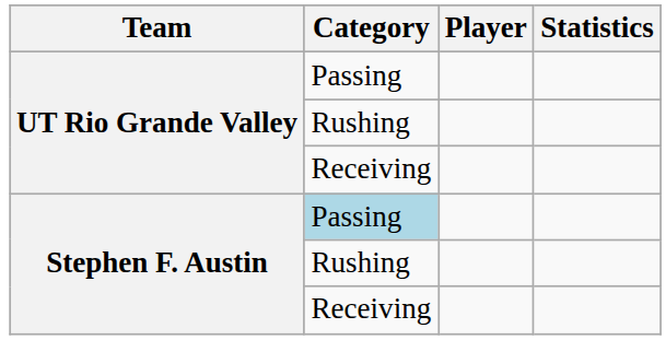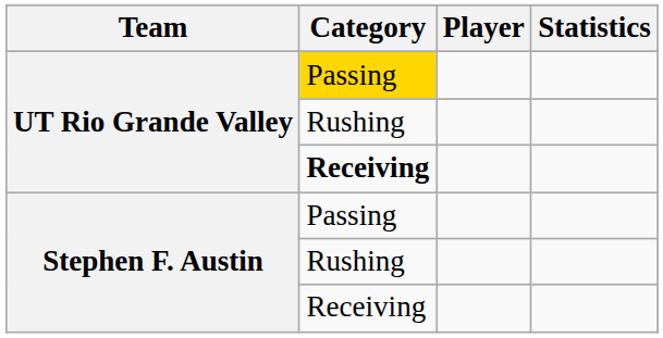UT Rio Grande Valley / Passing | Category: no background -> gold background
UT Rio Grande Valley / Receiving | Category: normal -> bold
Stephen F. Austin / Passing | Category: lightblue background -> no background
